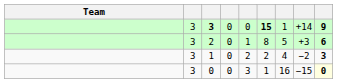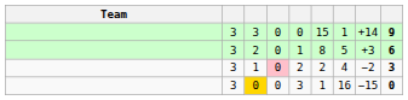row 2 | column 3: bold -> normal
row 2 | column 6: bold -> normal
row 4 | column 4: no background -> pink background
row 5 | column 3: no background -> gold background
row 5 | column 9: lightyellow background -> no background
